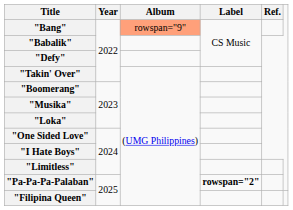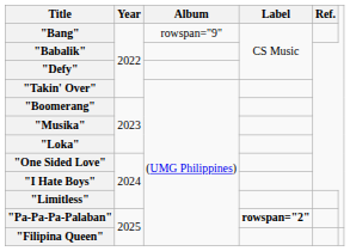"Bang" | Album: lightsalmon background -> no background
